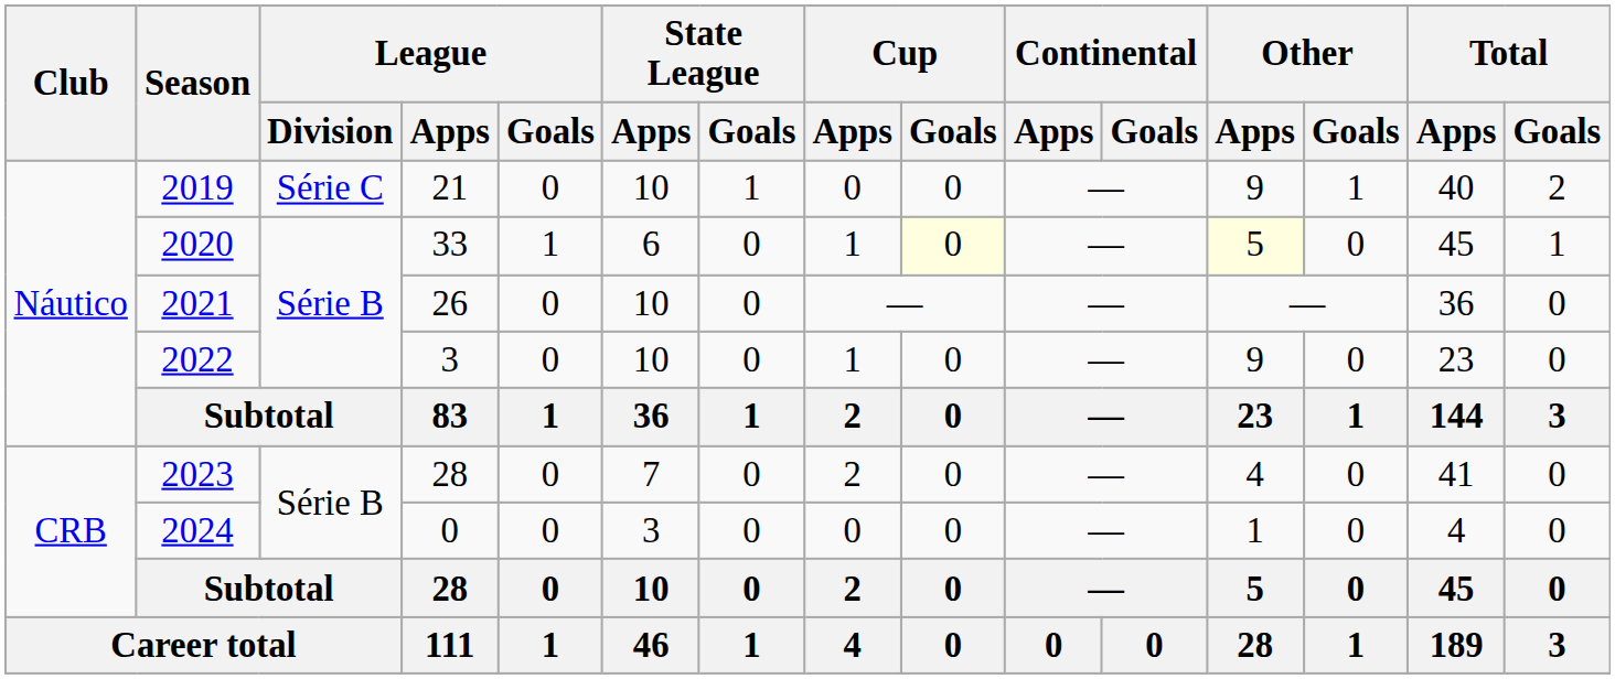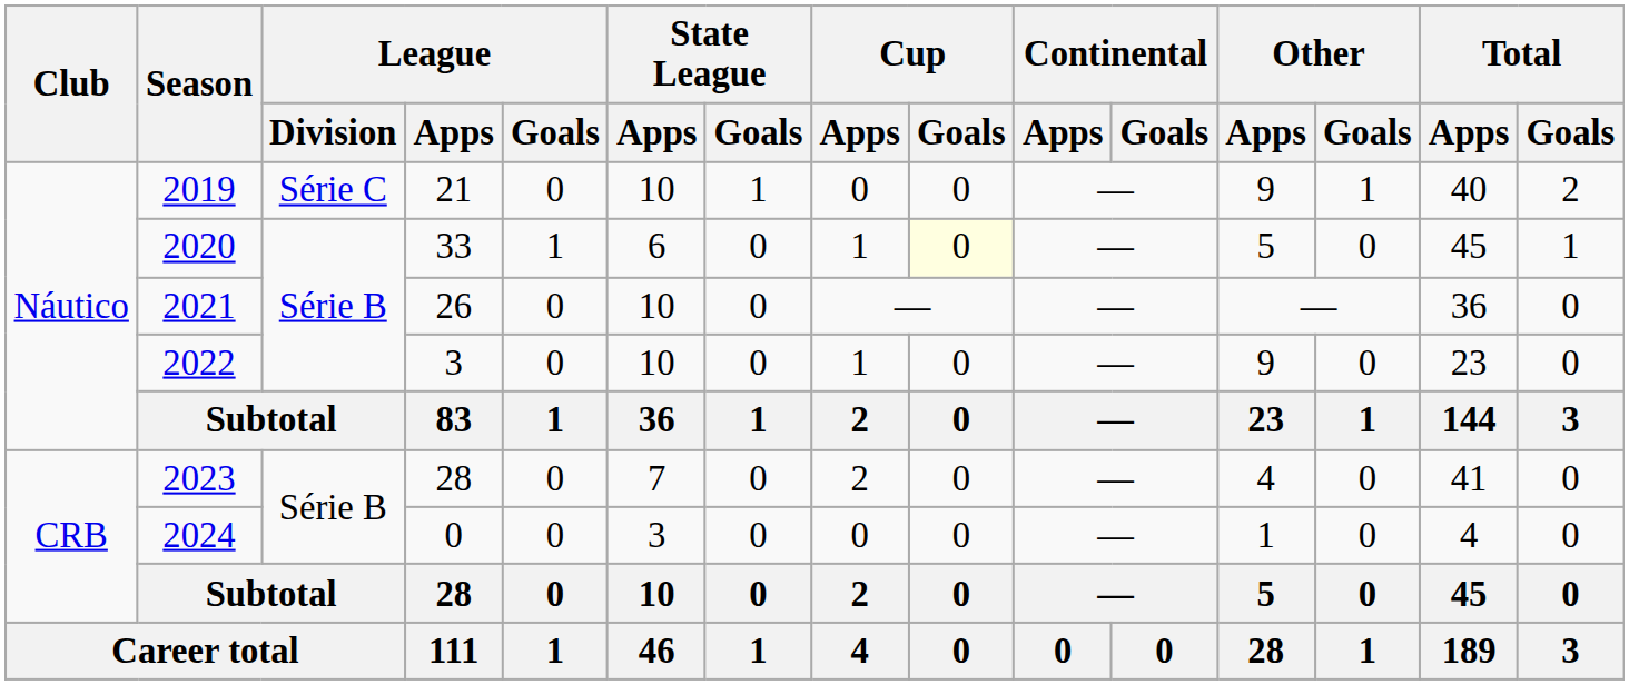2020 | Other / Apps: lightyellow background -> no background
